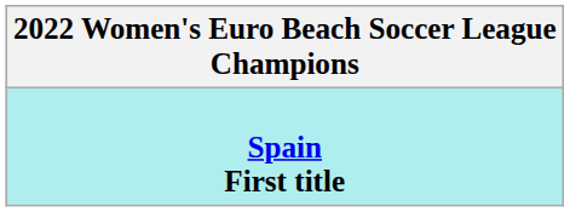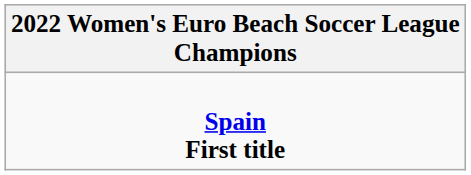row 2 | column 1: paleturquoise background -> no background
